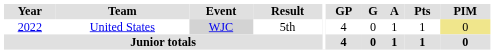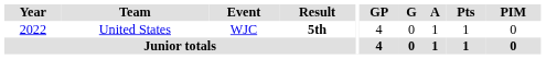United States | Event: lightgrey background -> no background
United States | Result: normal -> bold
United States | PIM: khaki background -> no background
